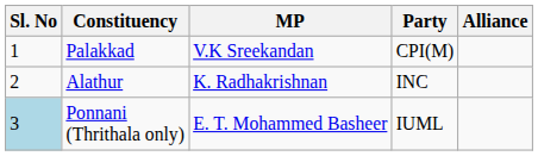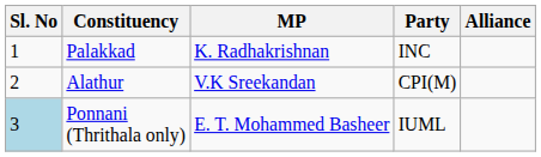Palakkad | MP: V.K Sreekandan -> K. Radhakrishnan
Palakkad | Party: CPI(M) -> INC
Alathur | MP: K. Radhakrishnan -> V.K Sreekandan
Alathur | Party: INC -> CPI(M)
